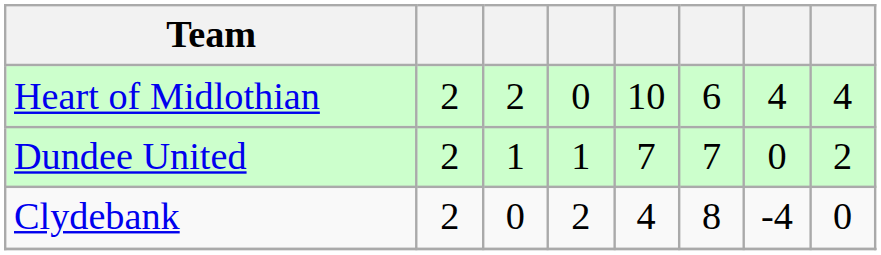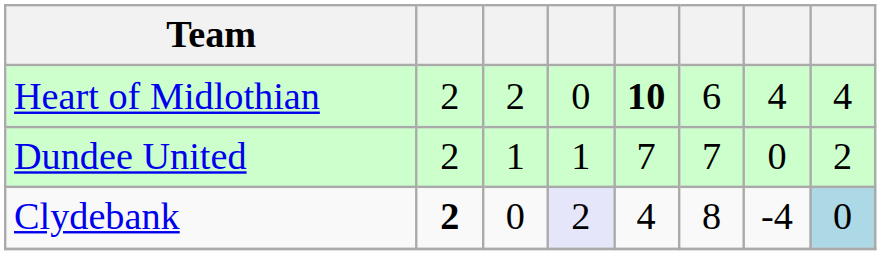Heart of Midlothian | column 5: normal -> bold
Clydebank | column 2: normal -> bold
Clydebank | column 4: no background -> lavender background
Clydebank | column 8: no background -> lightblue background
